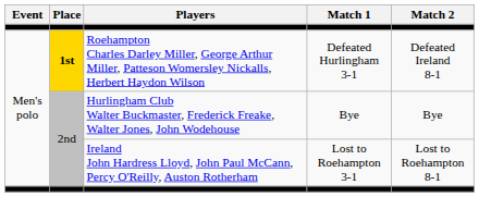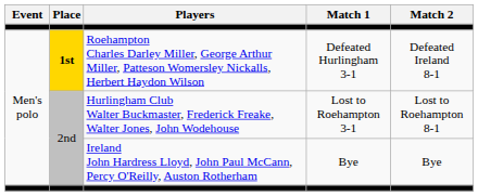row 4 | Match 1: Bye -> Lost to Roehampton 3-1
row 4 | Match 2: Bye -> Lost to Roehampton 8-1
row 5 | Match 1: Lost to Roehampton 3-1 -> Bye
row 5 | Match 2: Lost to Roehampton 8-1 -> Bye
